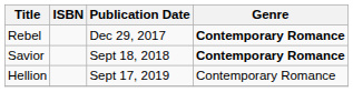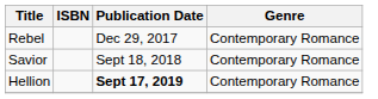Rebel | Genre: bold -> normal
Savior | Genre: bold -> normal
Hellion | Publication Date: normal -> bold
